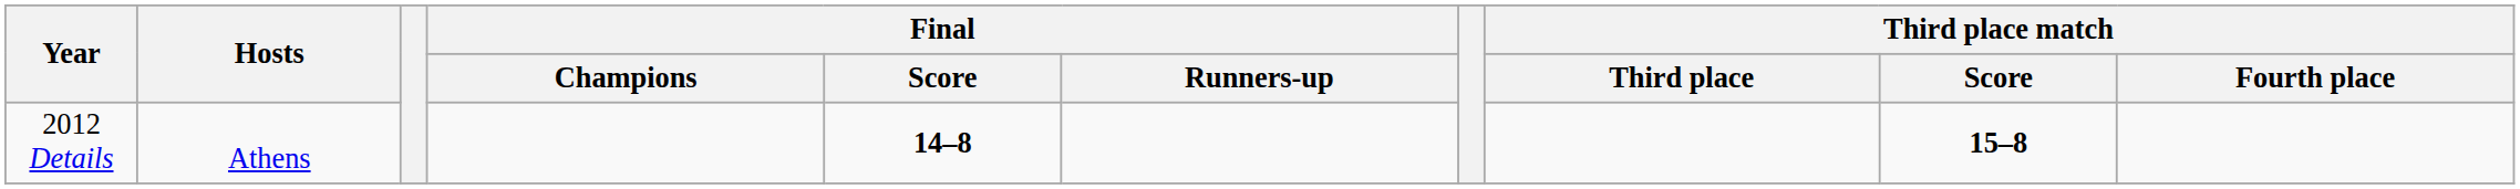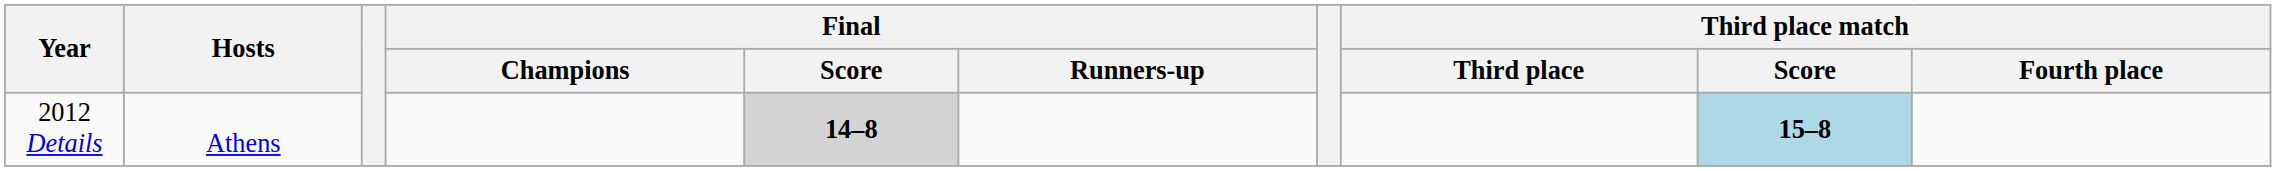2012 Details | Final / Score: no background -> lightgrey background
2012 Details | Third place match / Score: no background -> lightblue background
